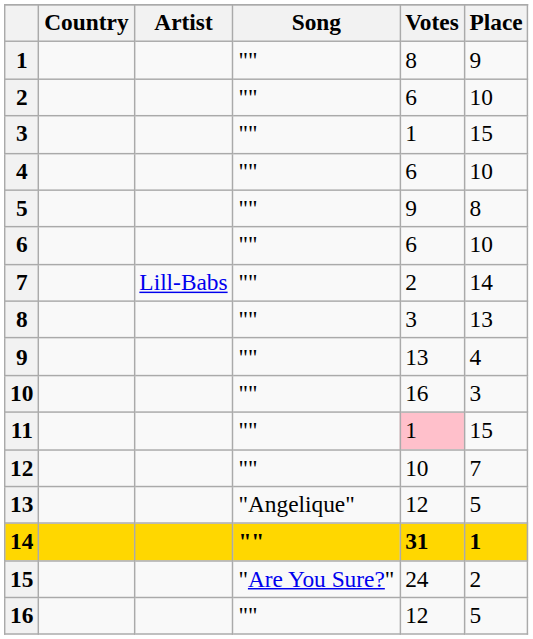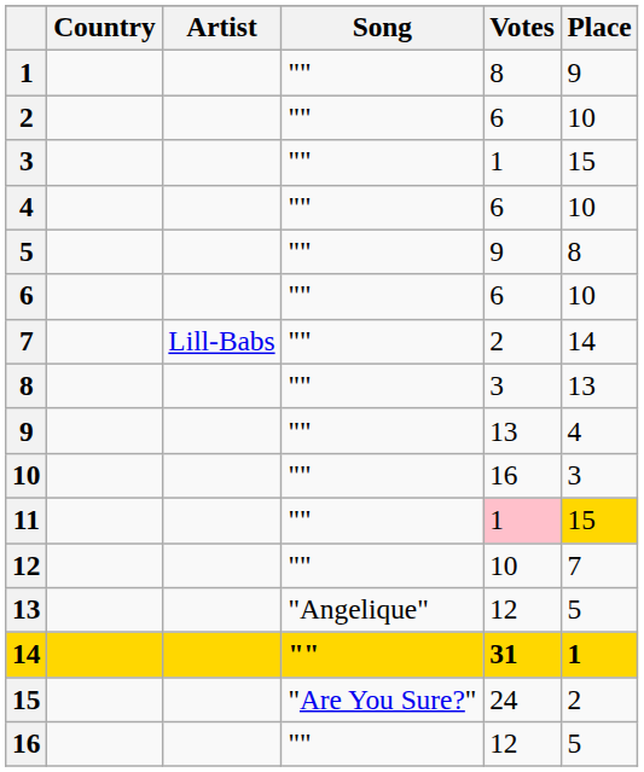11 | Place: no background -> gold background
